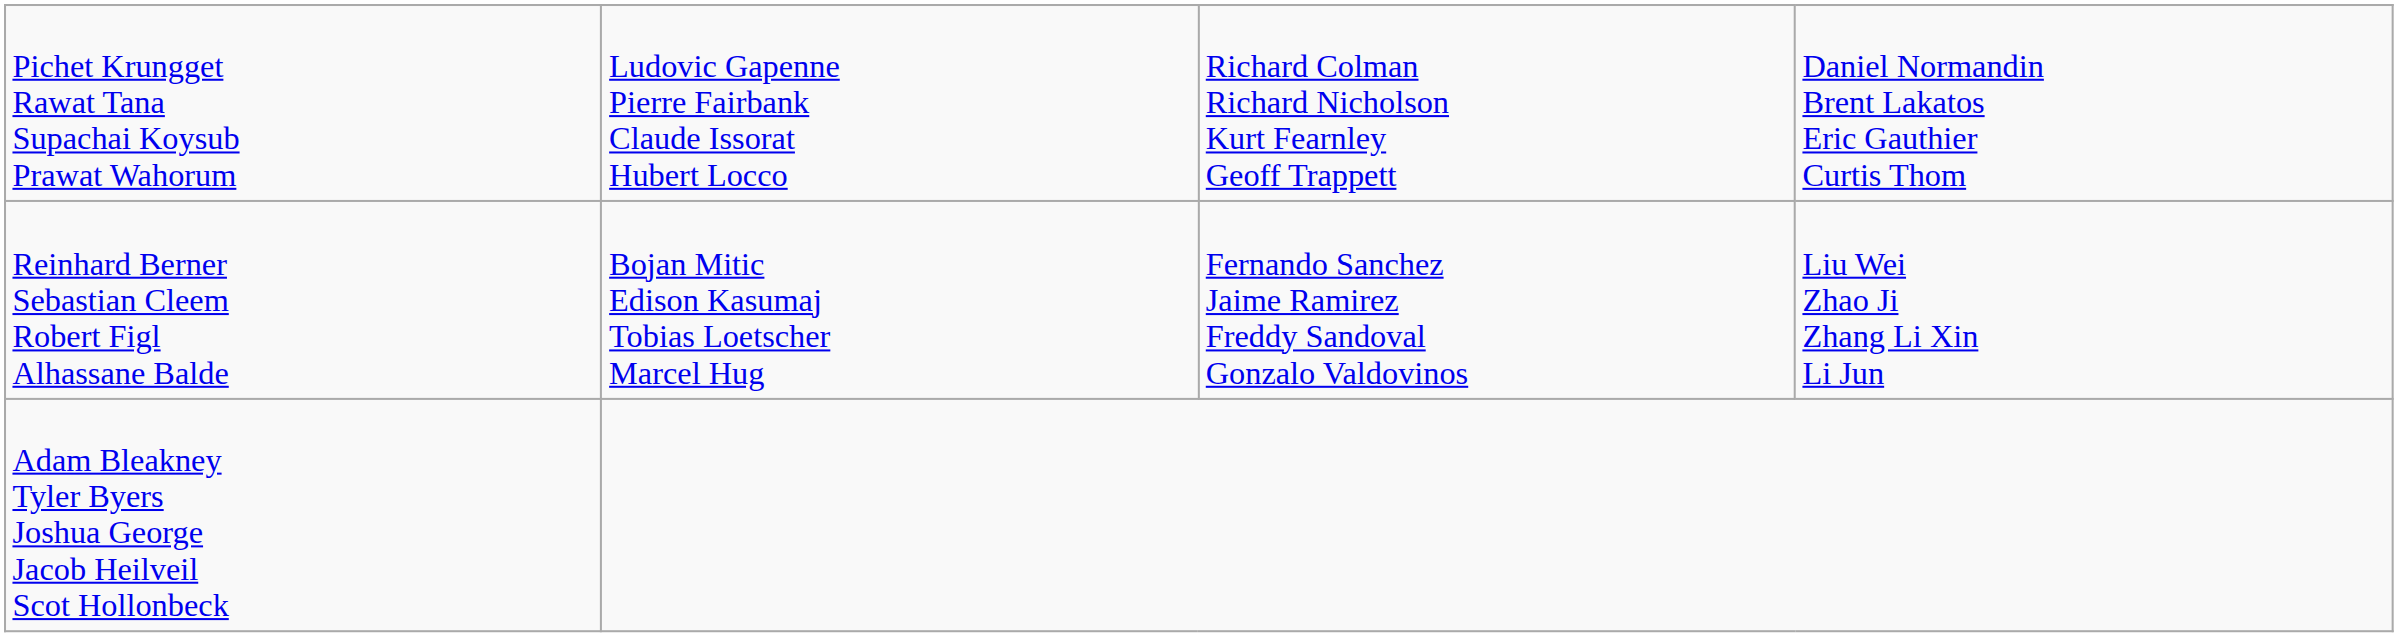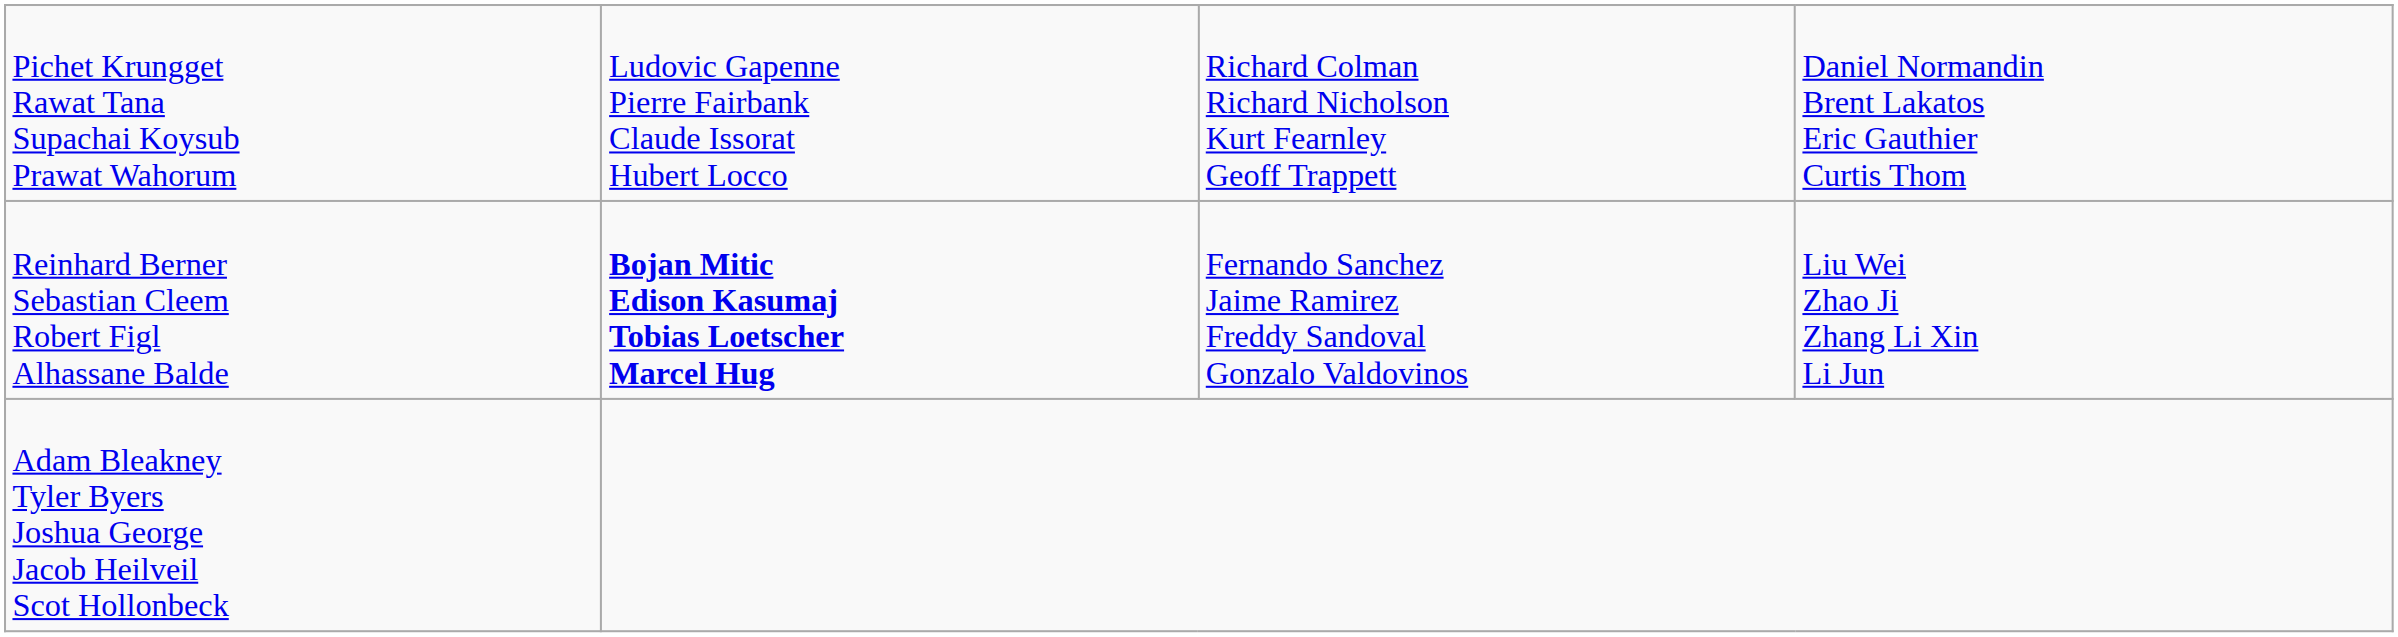Reinhard Berner Sebastian Cleem Robert Figl Alhassane Balde | column 2: normal -> bold
